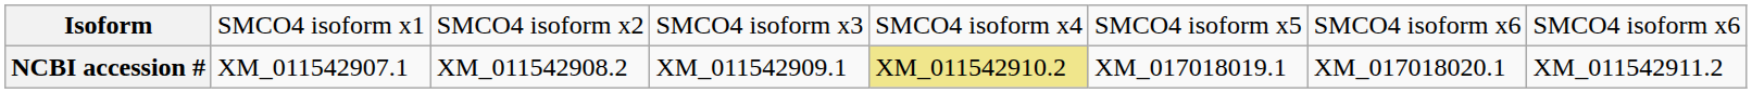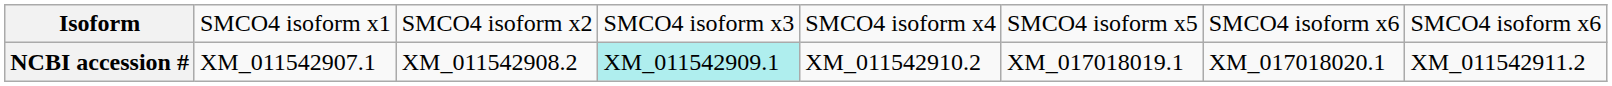NCBI accession # | column 4: no background -> paleturquoise background
NCBI accession # | column 5: khaki background -> no background
